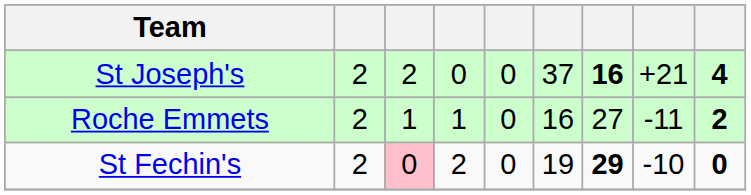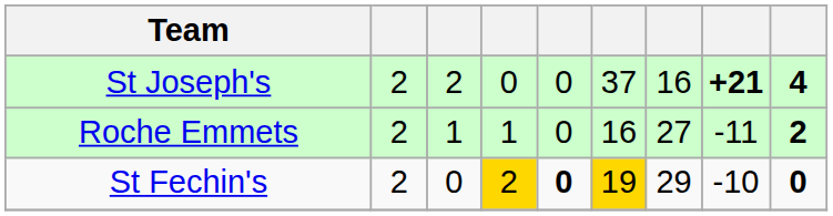St Joseph's | column 7: bold -> normal
St Joseph's | column 8: normal -> bold
St Fechin's | column 3: pink background -> no background
St Fechin's | column 4: no background -> gold background
St Fechin's | column 5: normal -> bold
St Fechin's | column 6: no background -> gold background
St Fechin's | column 7: bold -> normal
